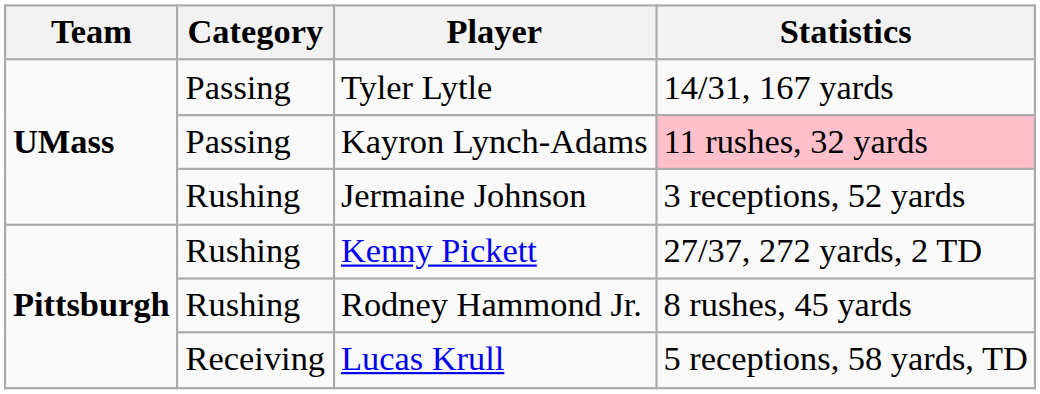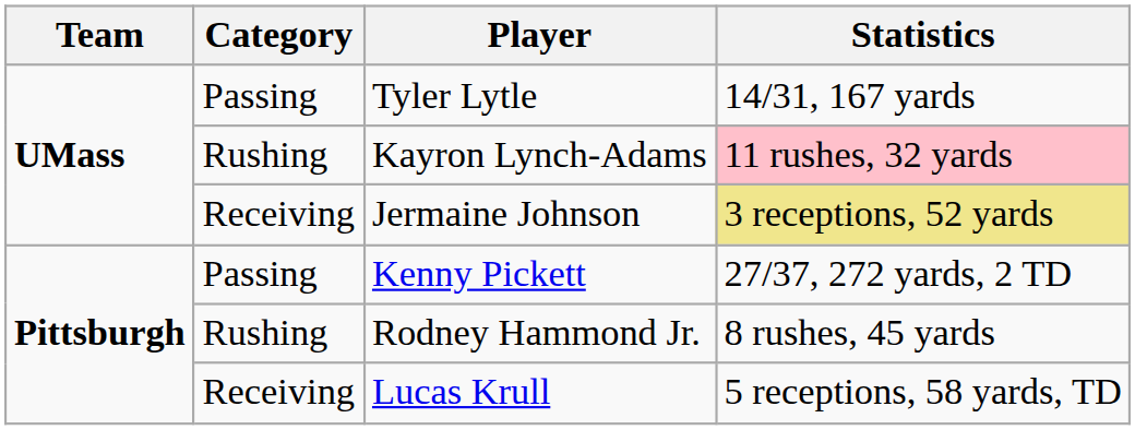Kayron Lynch-Adams | Category: Passing -> Rushing
Jermaine Johnson | Category: Rushing -> Receiving
Jermaine Johnson | Statistics: no background -> khaki background
Kenny Pickett | Category: Rushing -> Passing
